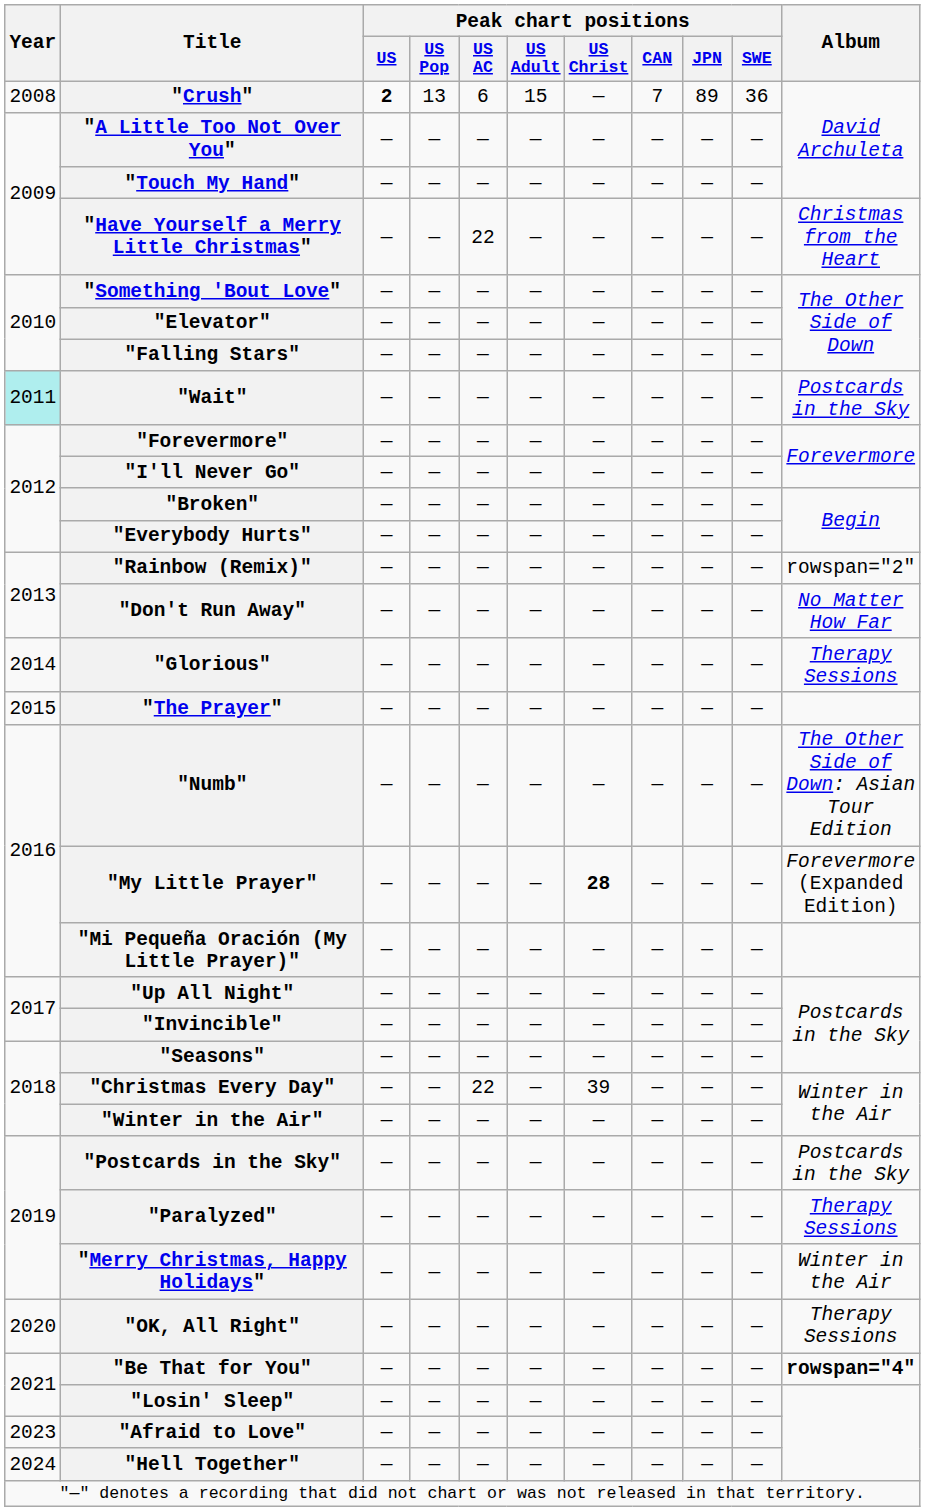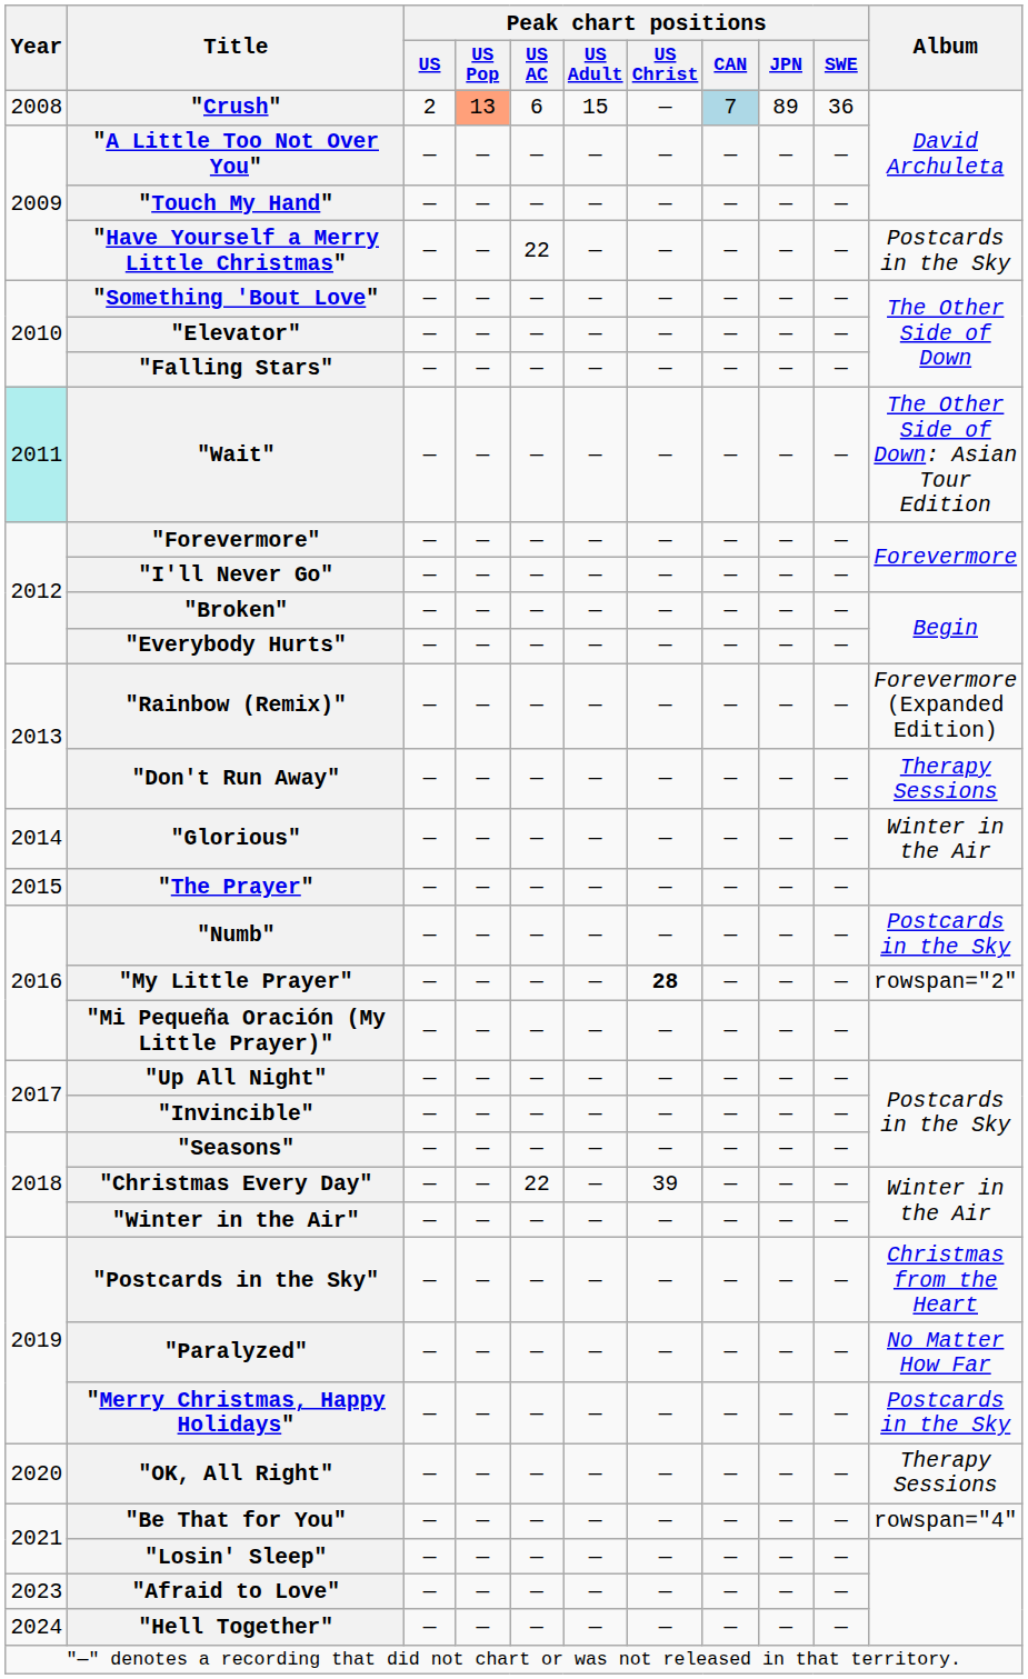"Crush" | Peak chart positions / US: bold -> normal
"Crush" | Peak chart positions / US Pop: no background -> lightsalmon background
"Crush" | Peak chart positions / CAN: no background -> lightblue background
"Have Yourself a Merry Little Christmas" | Album: Christmas from the Heart -> Postcards in the Sky
"Wait" | Album: Postcards in the Sky -> The Other Side of Down: Asian Tour Edition
"Rainbow (Remix)" | Album: rowspan="2" -> Forevermore (Expanded Edition)
"Don't Run Away" | Album: No Matter How Far -> Therapy Sessions
"Glorious" | Album: Therapy Sessions -> Winter in the Air
"Numb" | Album: The Other Side of Down: Asian Tour Edition -> Postcards in the Sky
"My Little Prayer" | Album: Forevermore (Expanded Edition) -> rowspan="2"
"Postcards in the Sky" | Album: Postcards in the Sky -> Christmas from the Heart
"Paralyzed" | Album: Therapy Sessions -> No Matter How Far
"Merry Christmas, Happy Holidays" | Album: Winter in the Air -> Postcards in the Sky
"Be That for You" | Album: bold -> normal
